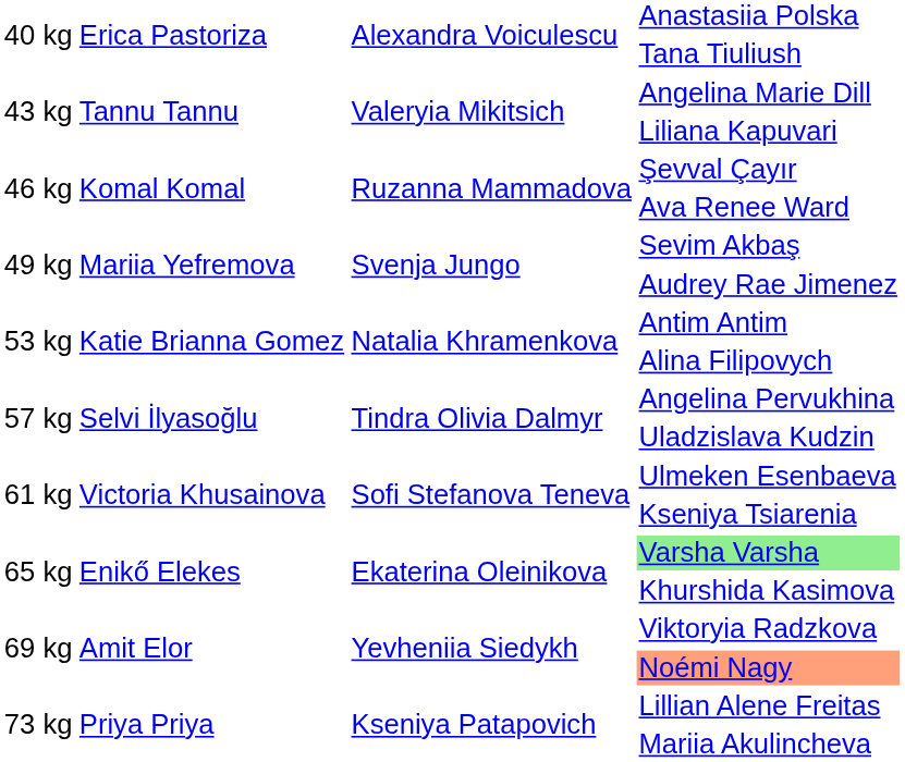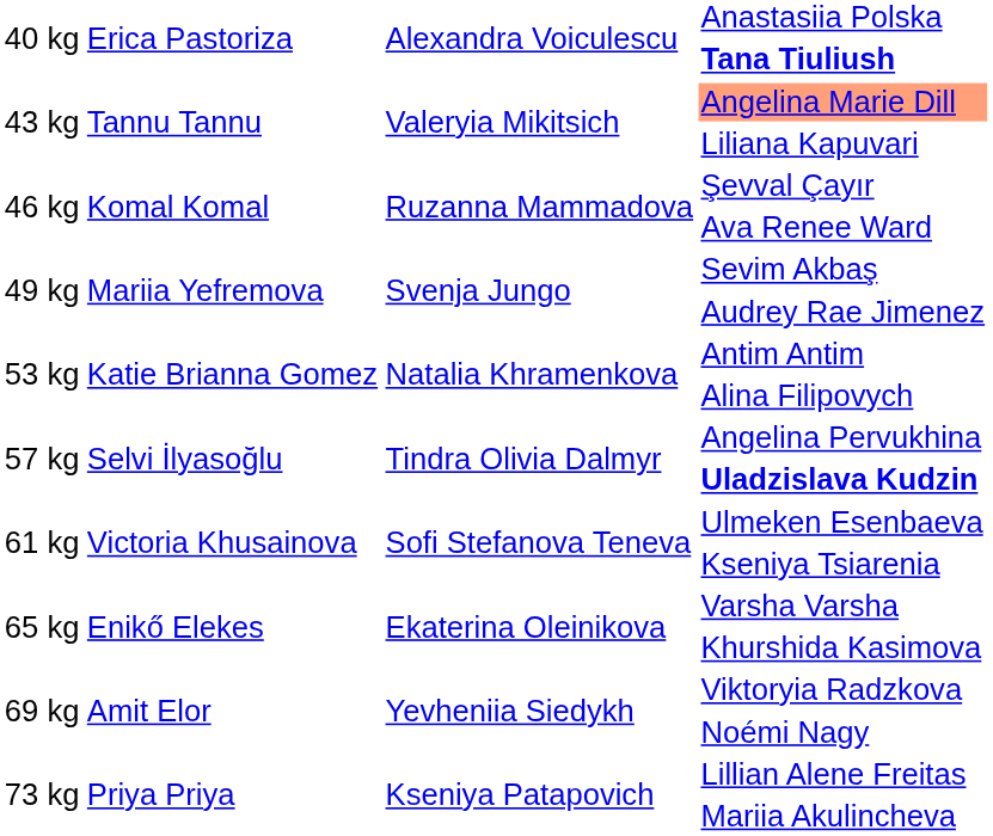Tana Tiuliush | column 4: normal -> bold
Angelina Marie Dill | column 4: no background -> lightsalmon background
Uladzislava Kudzin | column 4: normal -> bold
Varsha Varsha | column 4: lightgreen background -> no background
Noémi Nagy | column 4: lightsalmon background -> no background
